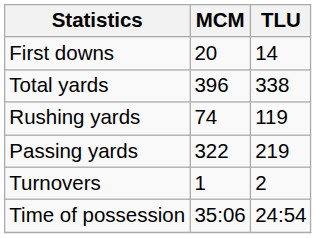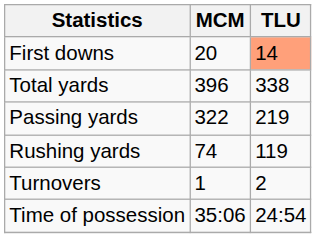First downs | TLU: no background -> lightsalmon background
rows swapped: Rushing yards <-> Passing yards
